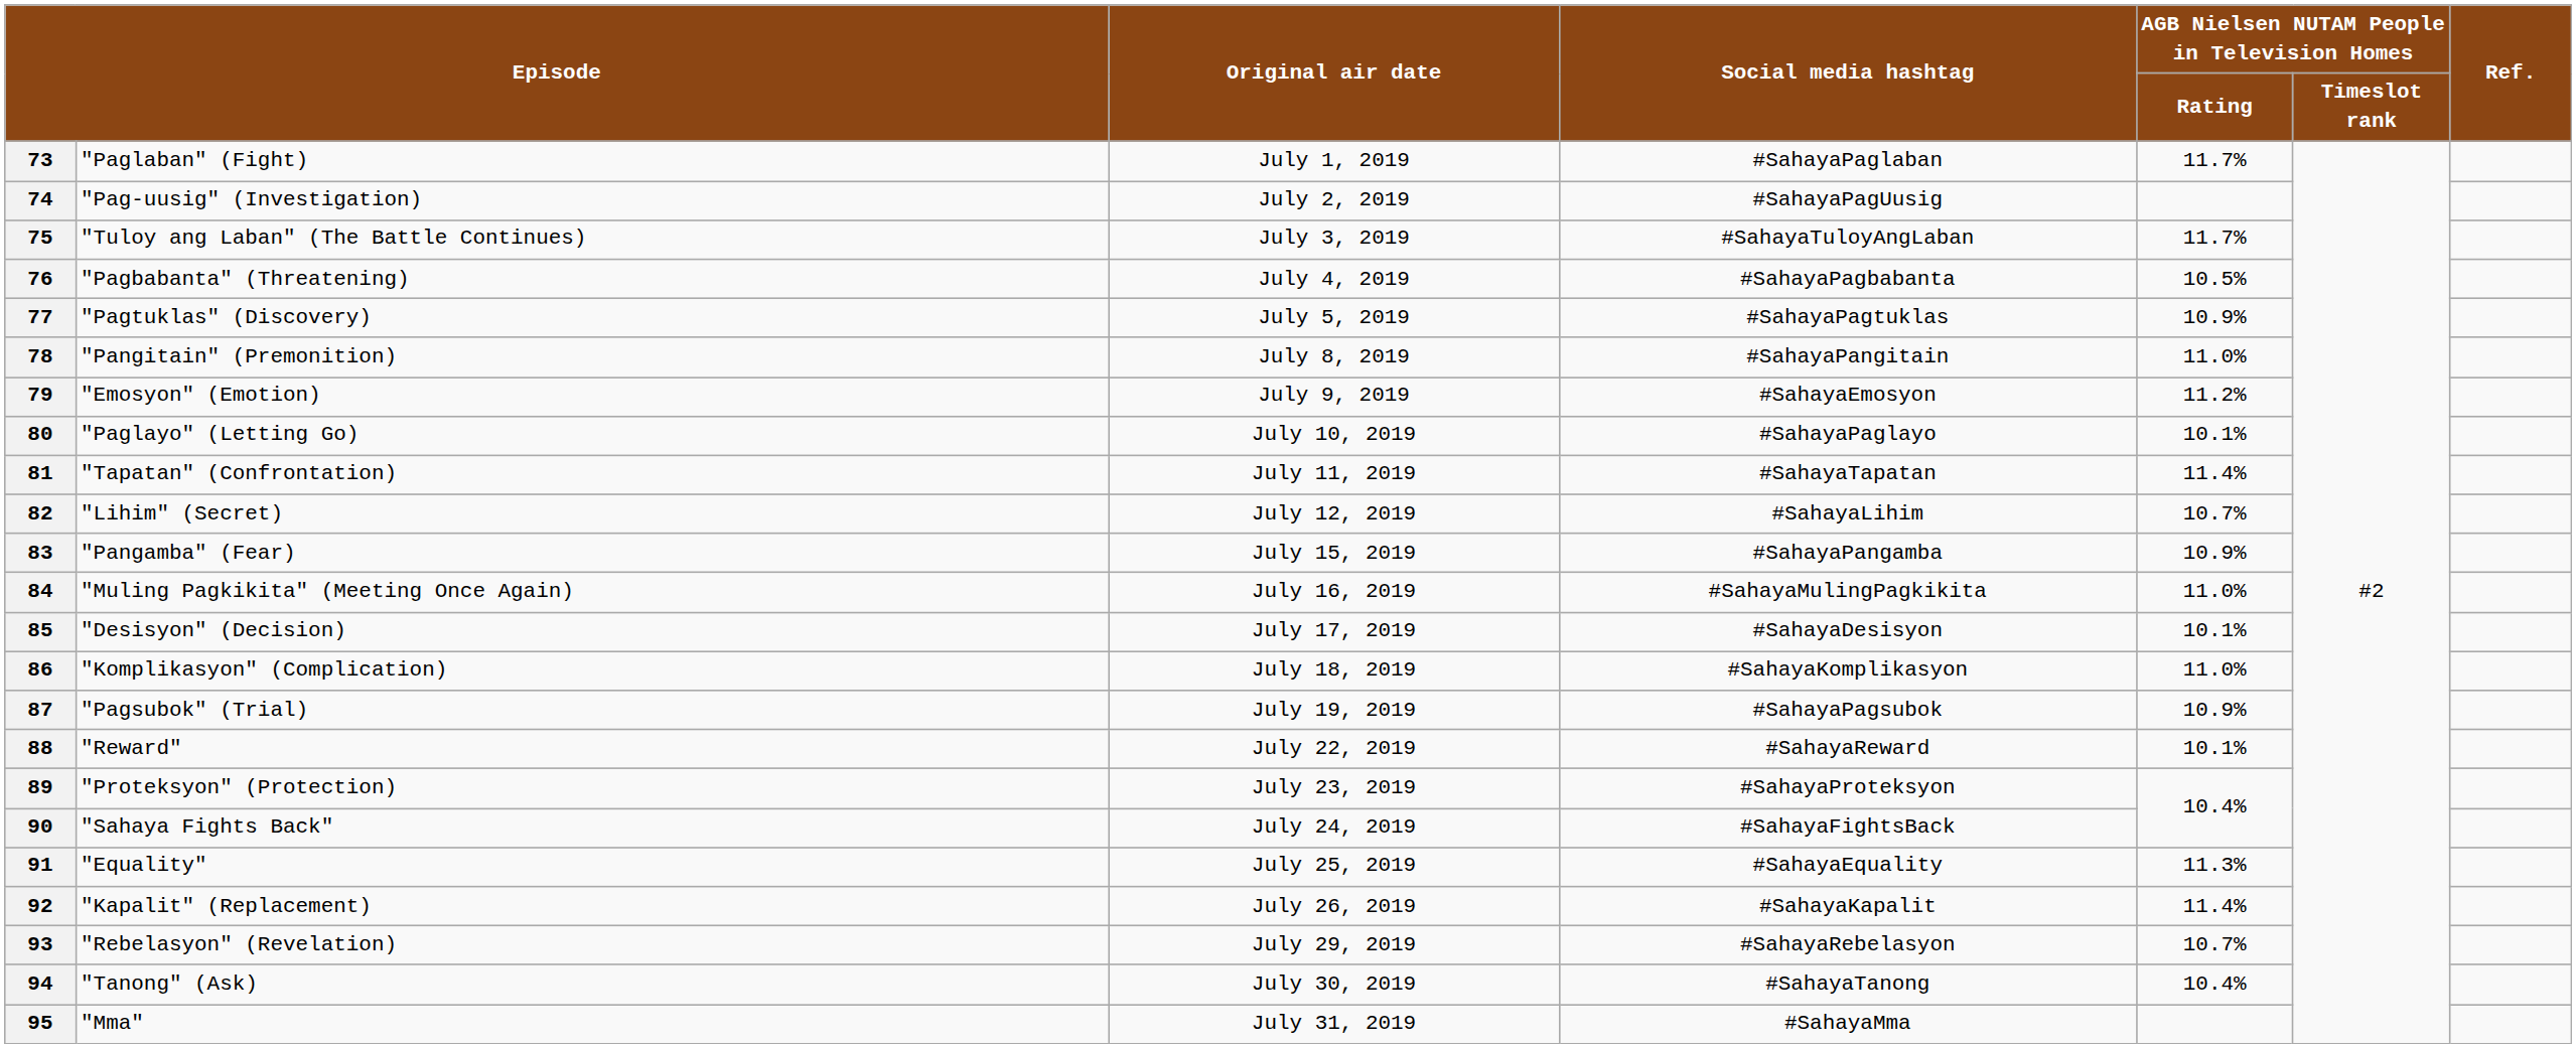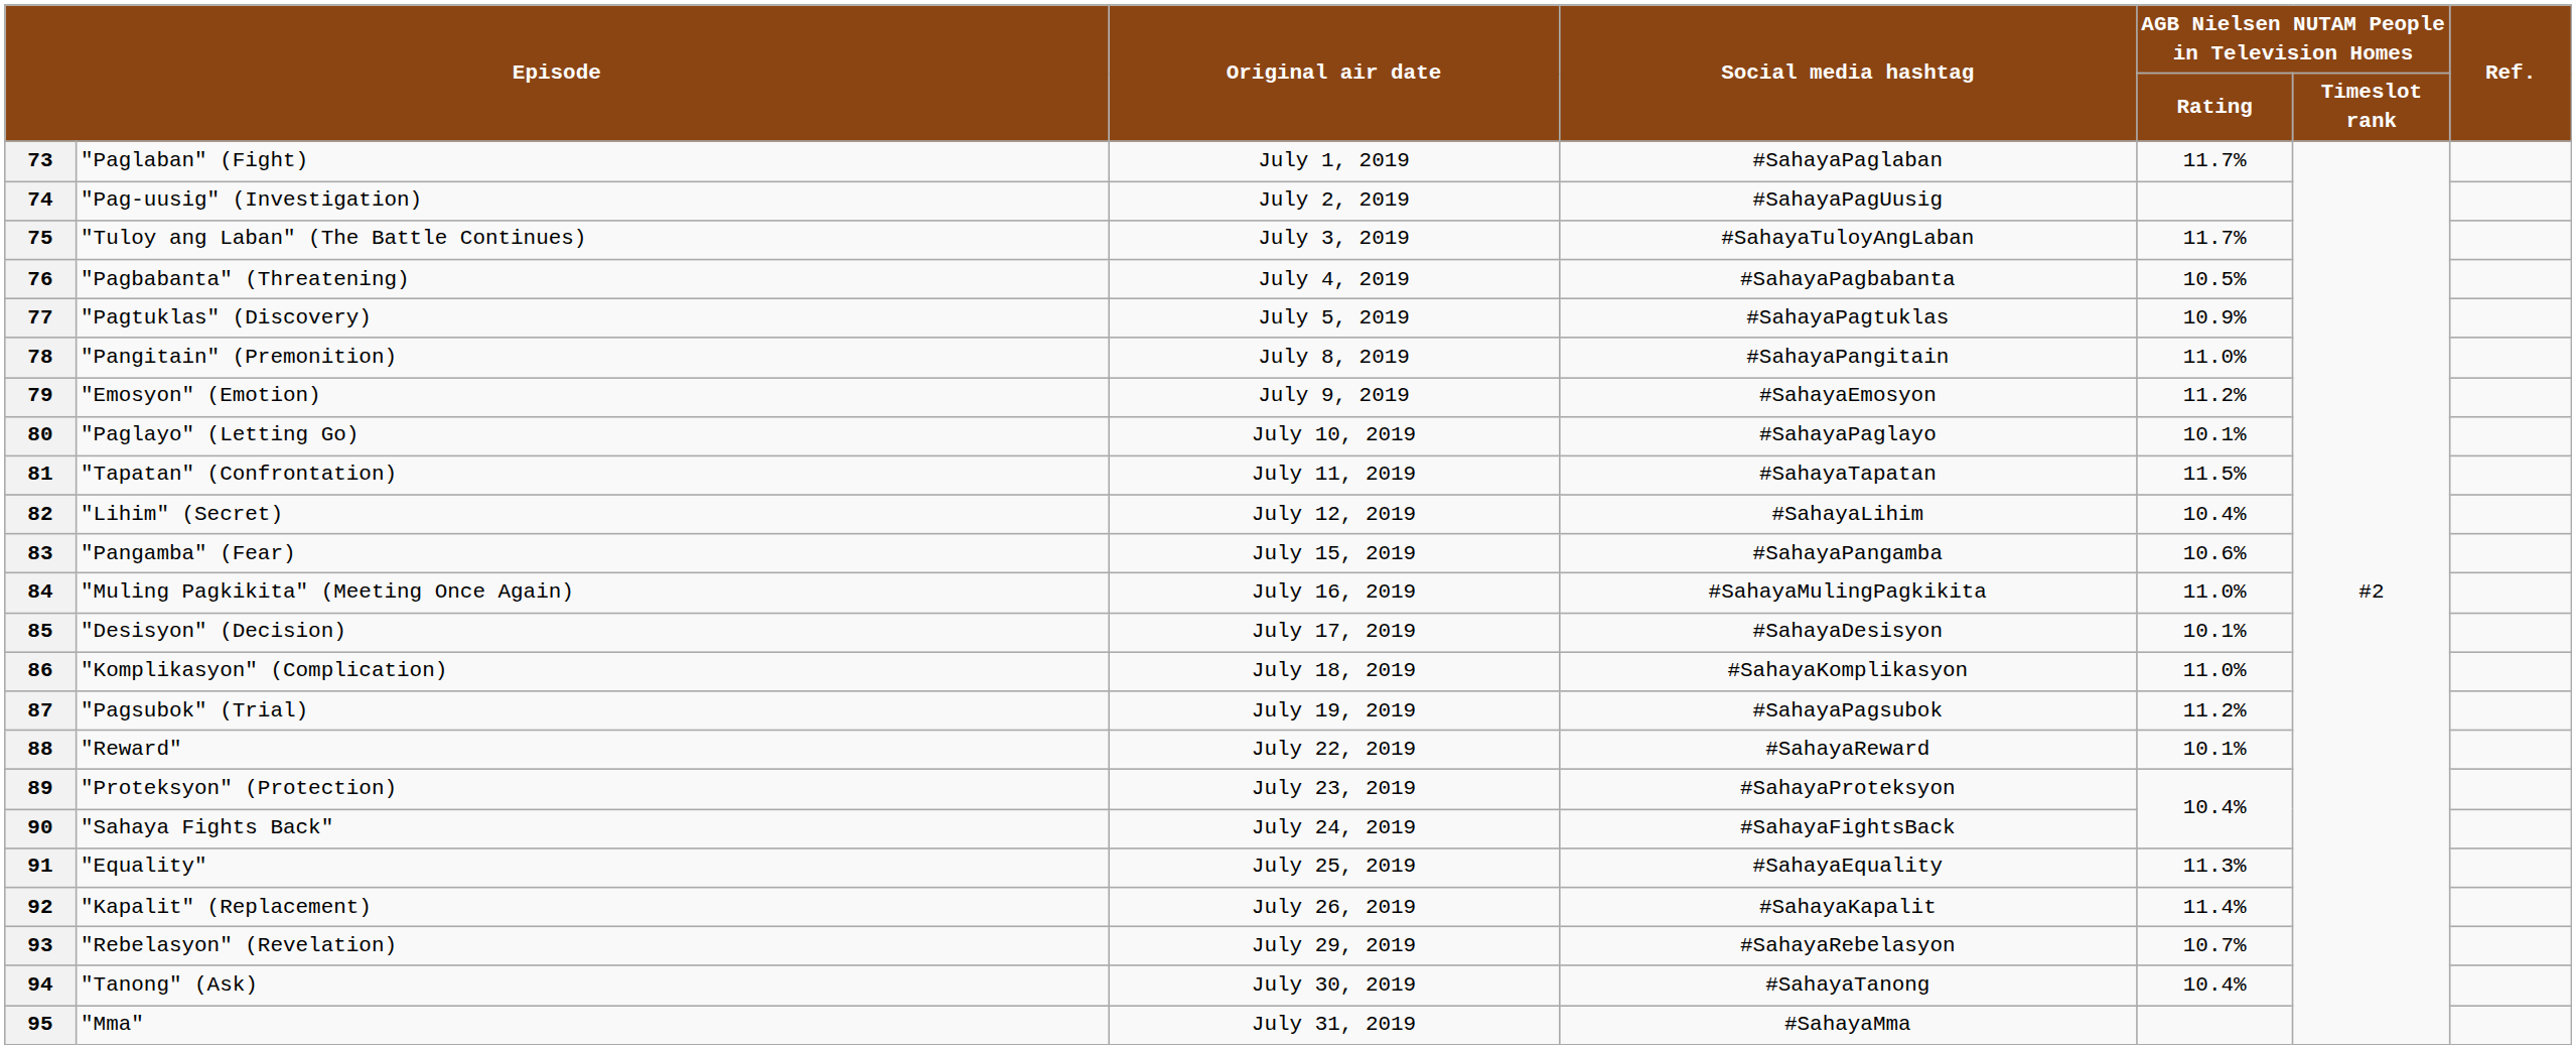81 | AGB Nielsen NUTAM People in Television Homes / Rating: 11.4% -> 11.5%
82 | AGB Nielsen NUTAM People in Television Homes / Rating: 10.7% -> 10.4%
83 | AGB Nielsen NUTAM People in Television Homes / Rating: 10.9% -> 10.6%
87 | AGB Nielsen NUTAM People in Television Homes / Rating: 10.9% -> 11.2%
